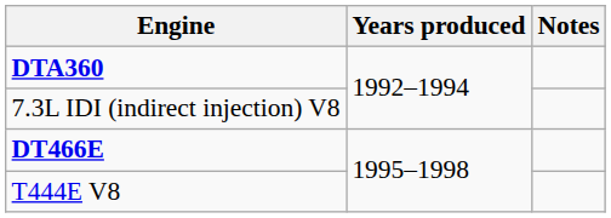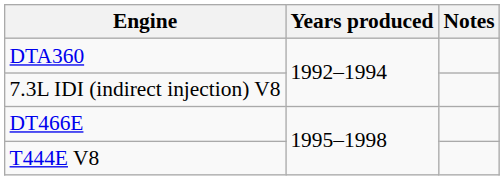DTA360 | Engine: bold -> normal
DT466E | Engine: bold -> normal
